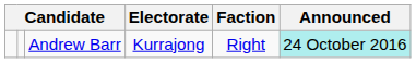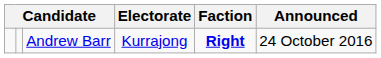Andrew Barr | Faction: normal -> bold
Andrew Barr | Announced: paleturquoise background -> no background
